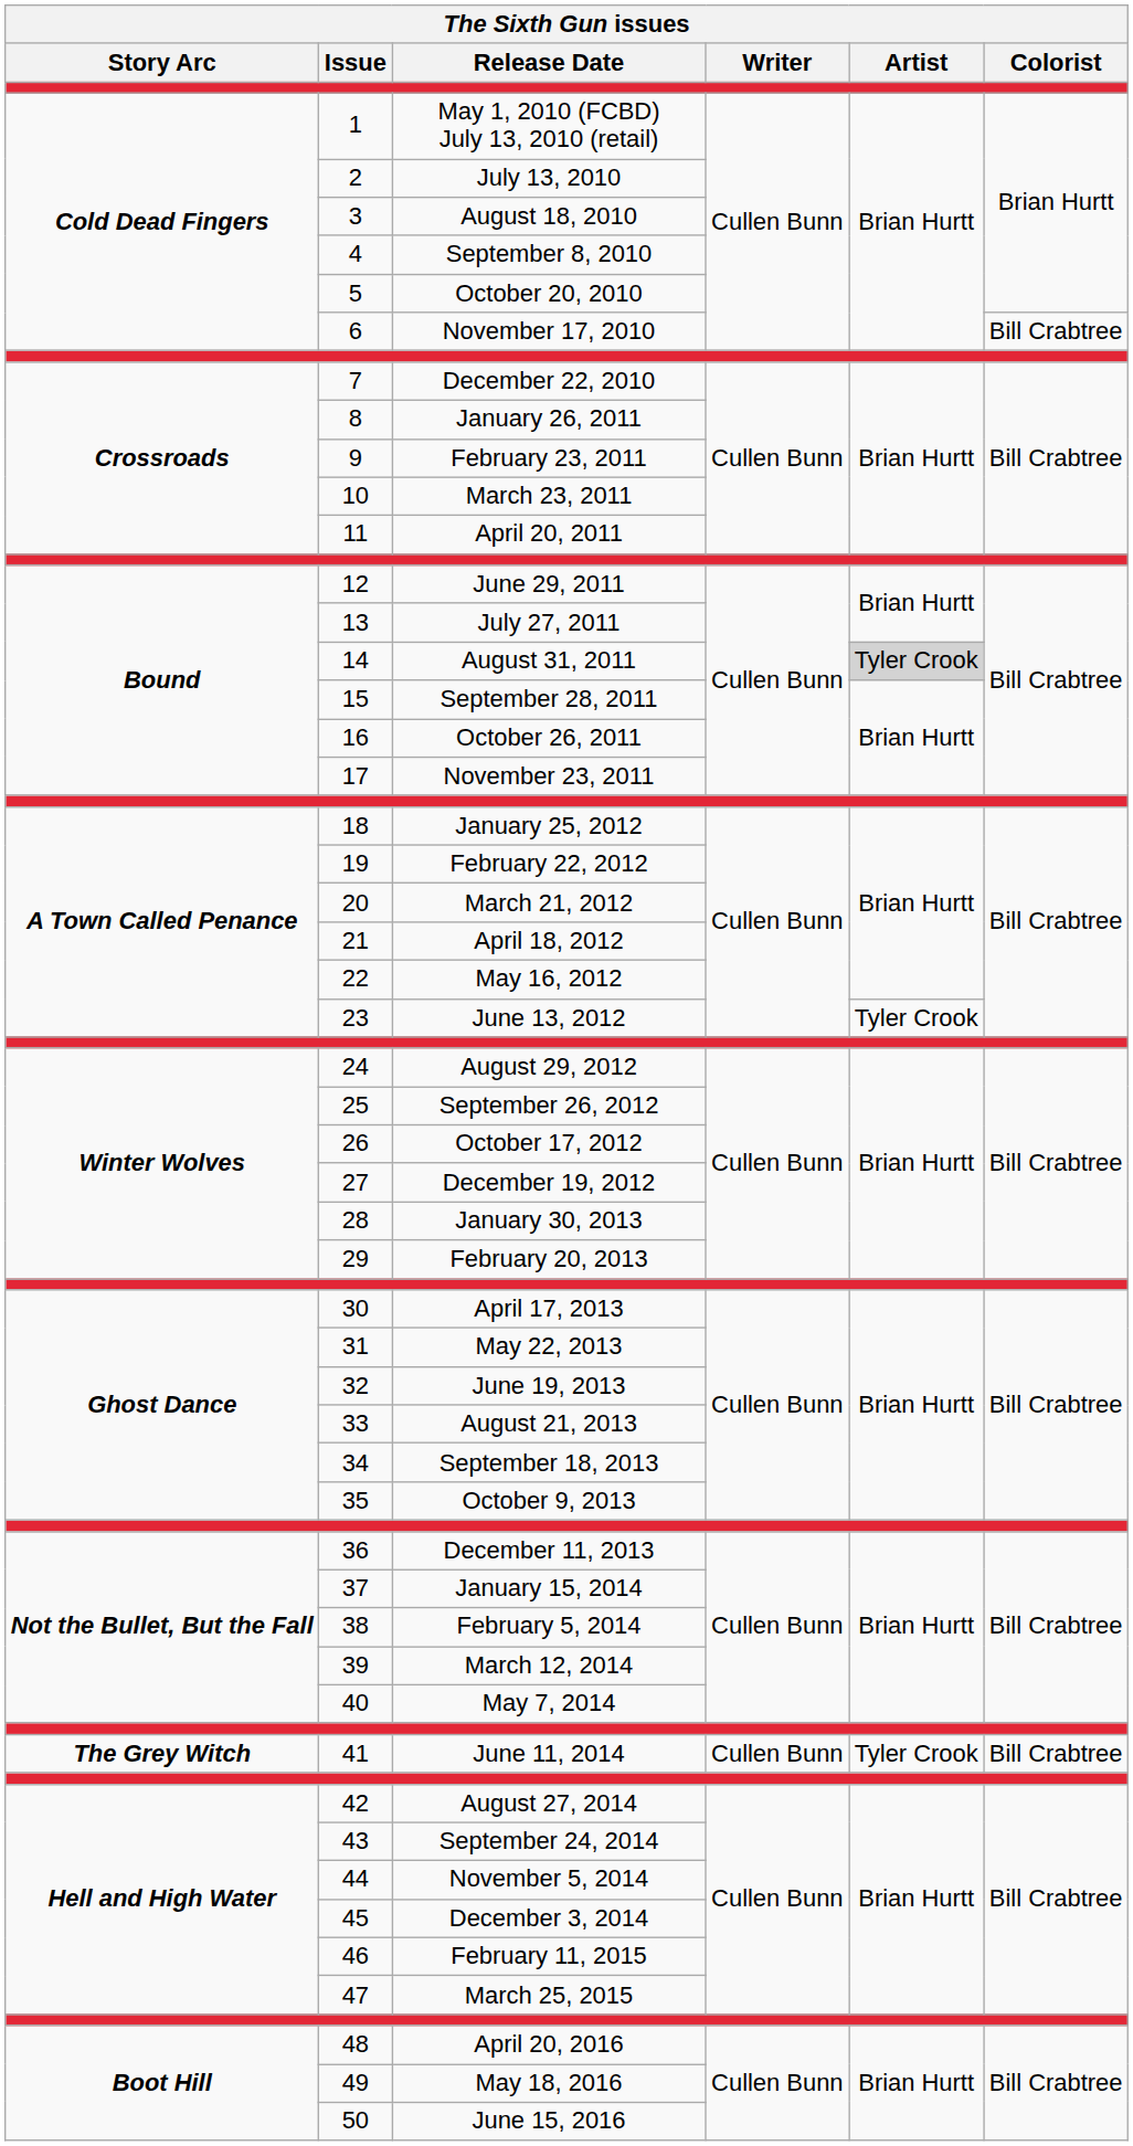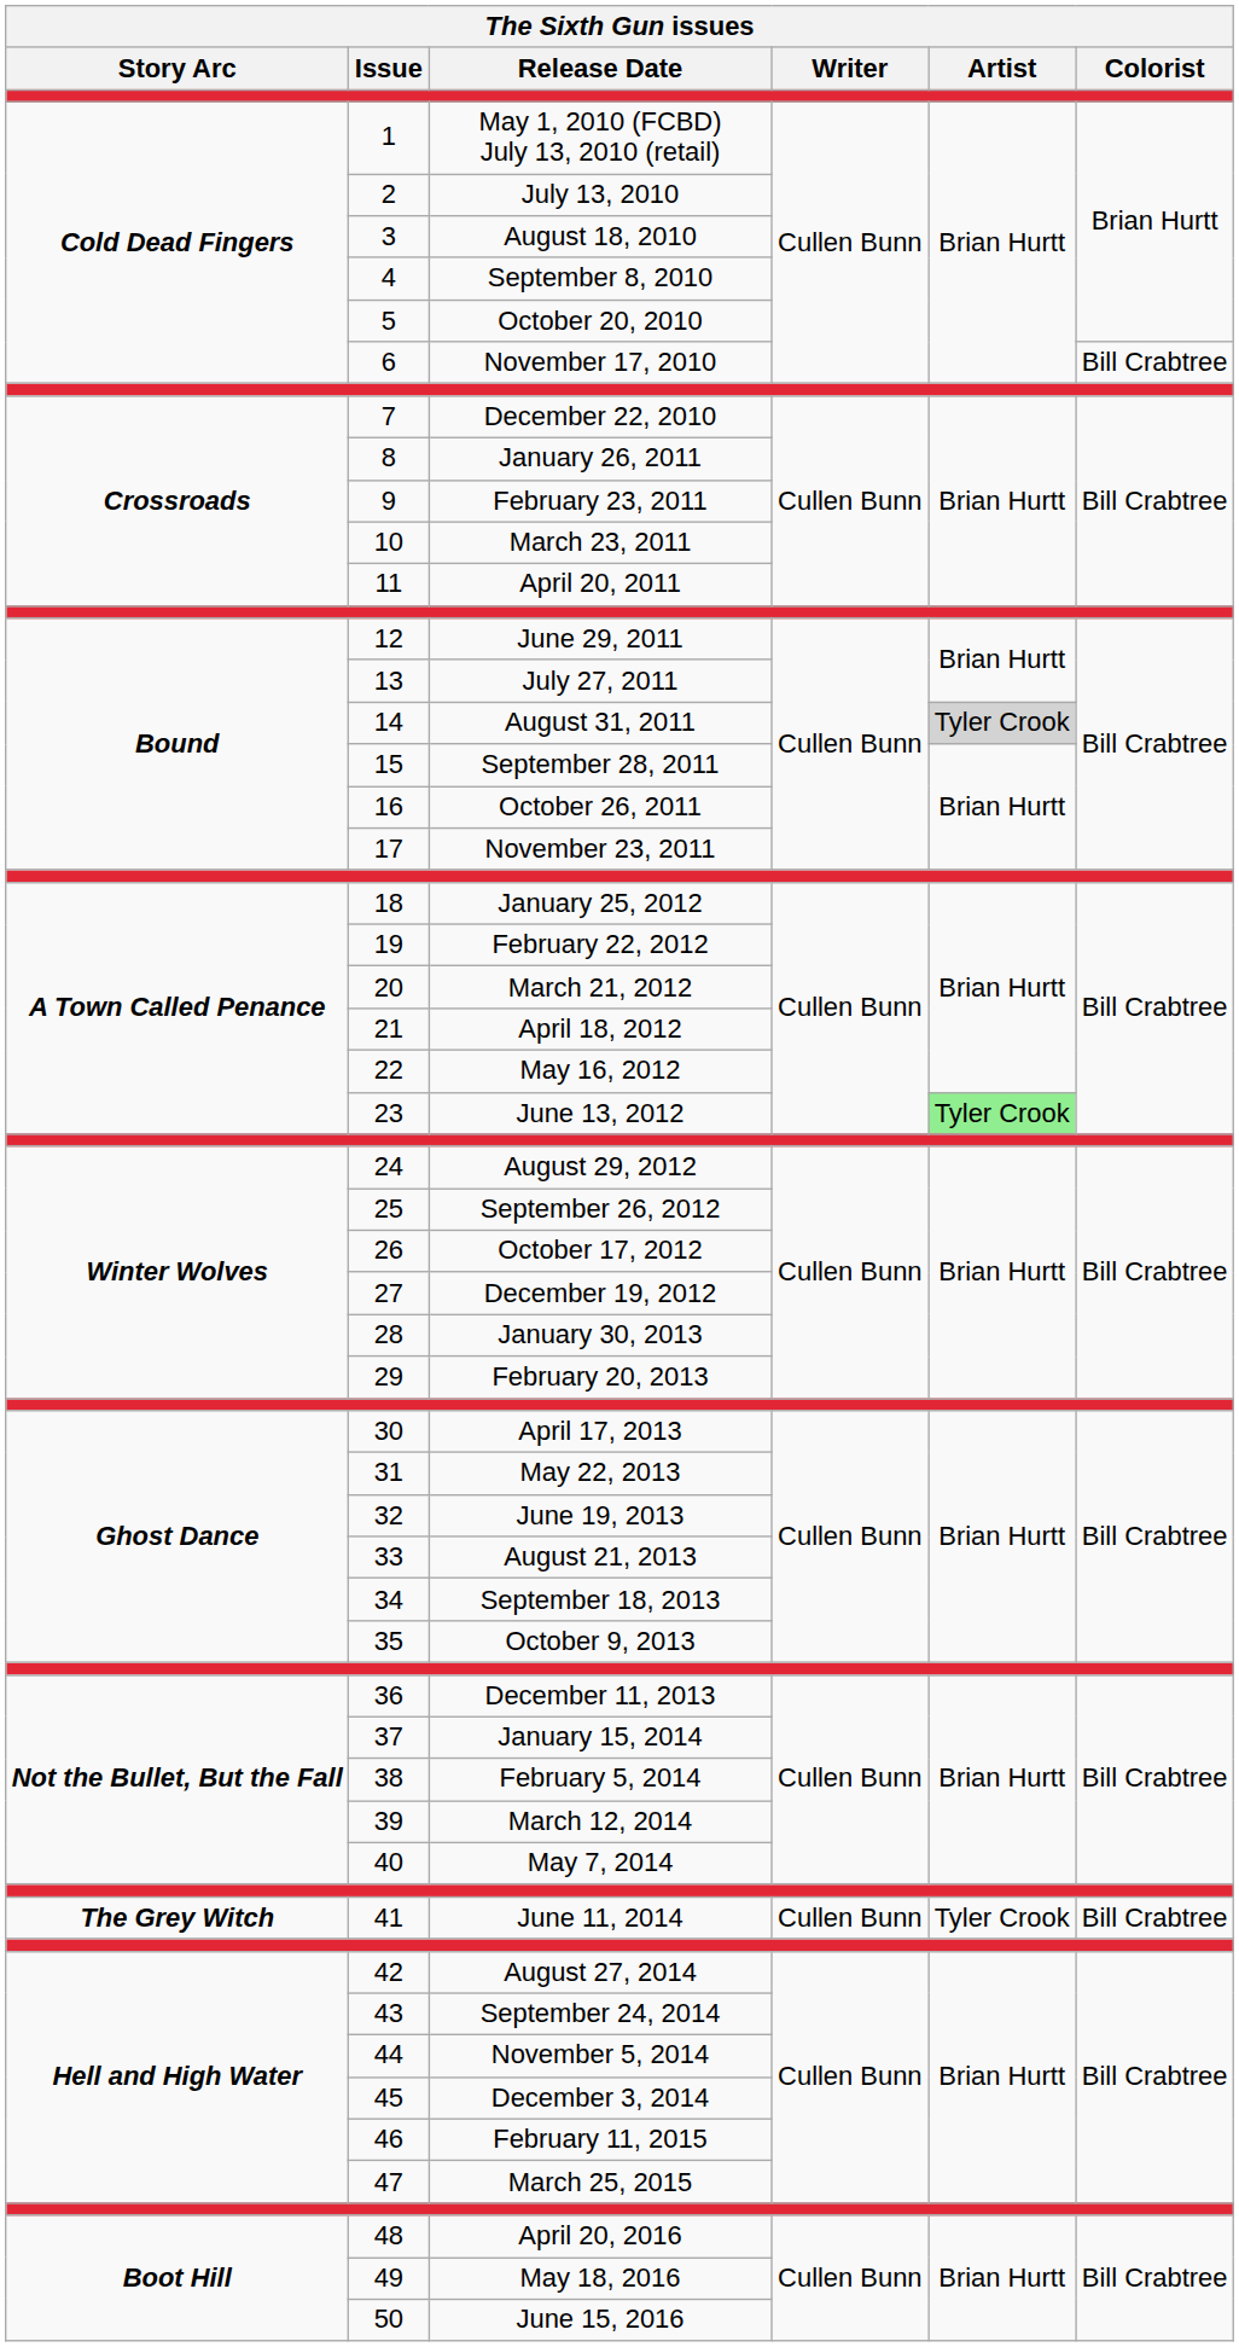23 | Artist: no background -> lightgreen background
